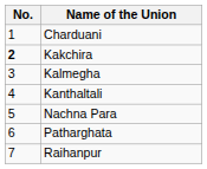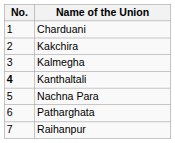Kakchira | No.: bold -> normal
Kanthaltali | No.: normal -> bold
